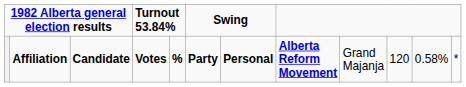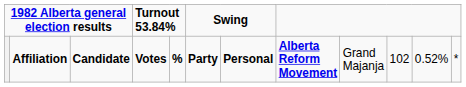Affiliation | column 10: 120 -> 102
Affiliation | column 11: 0.58% -> 0.52%
